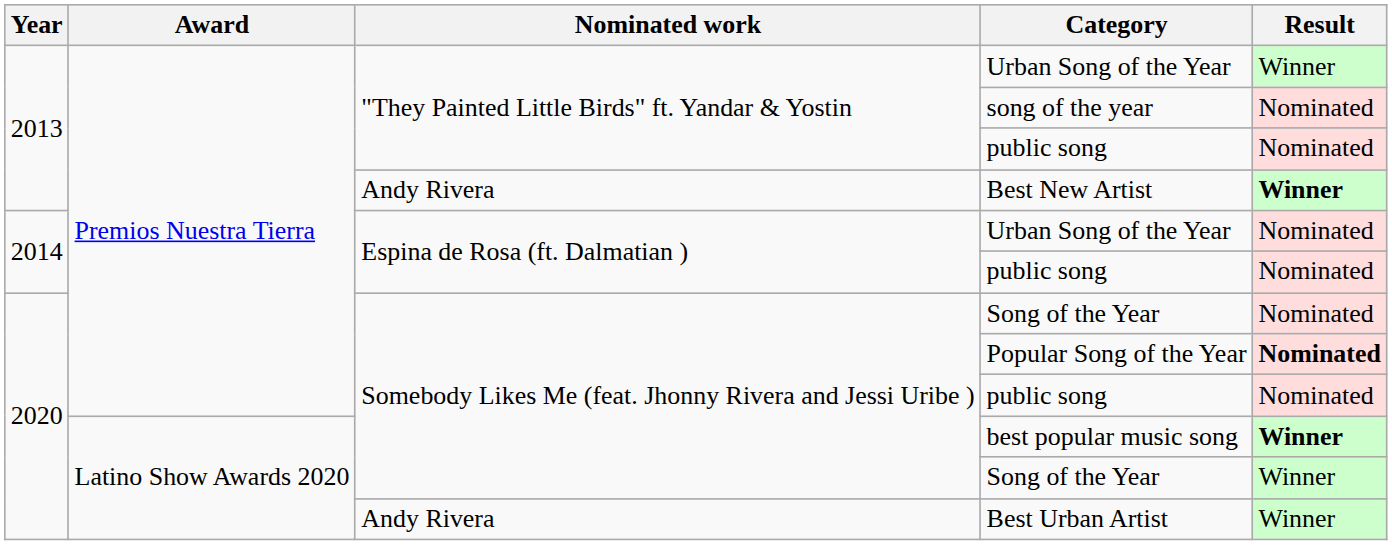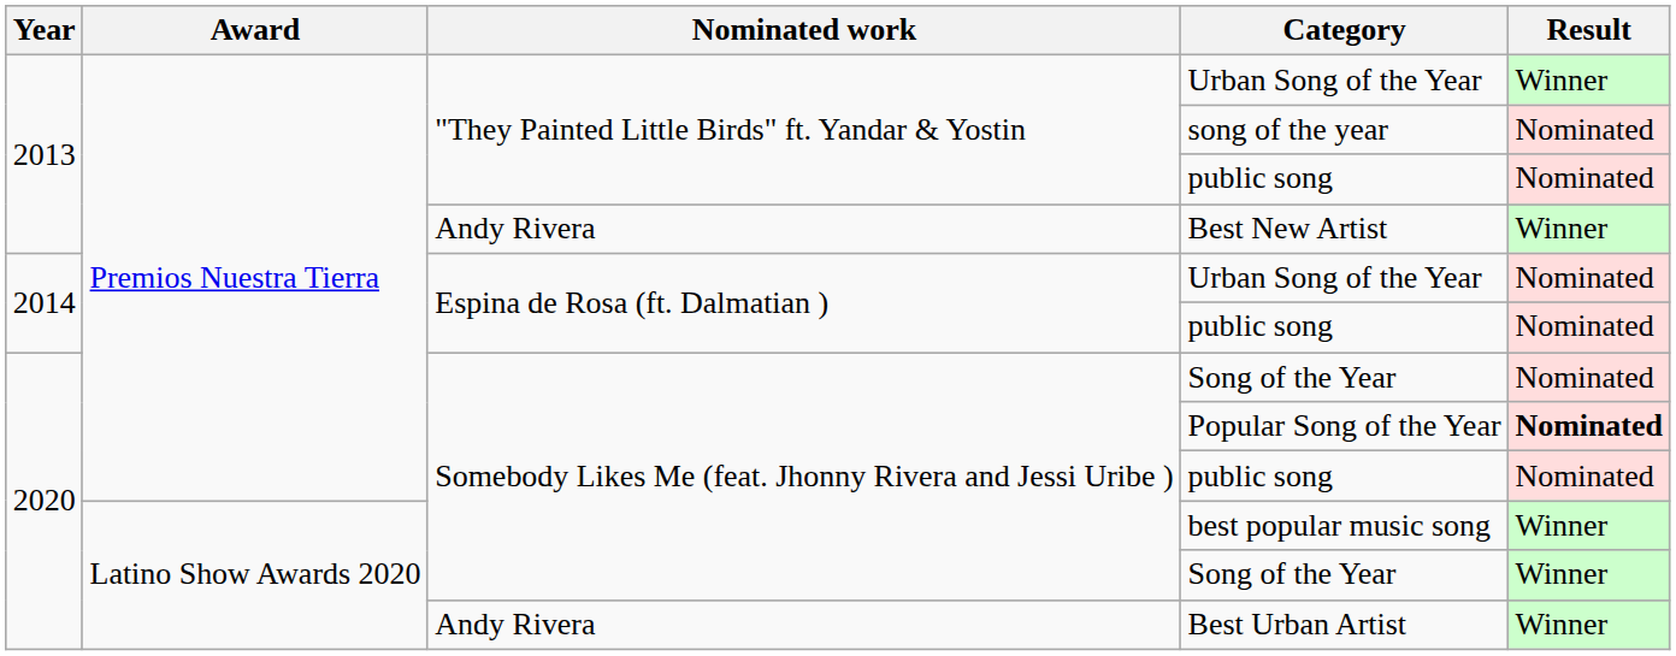Best New Artist | Result: bold -> normal
best popular music song | Result: bold -> normal
